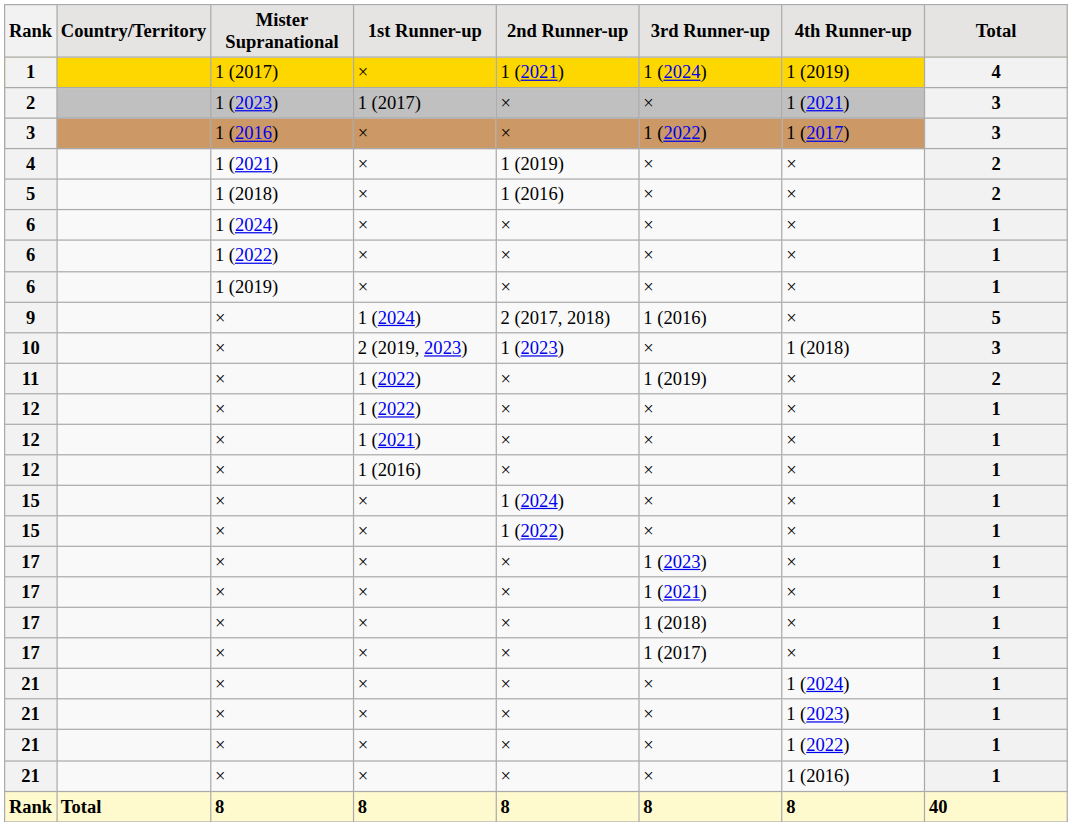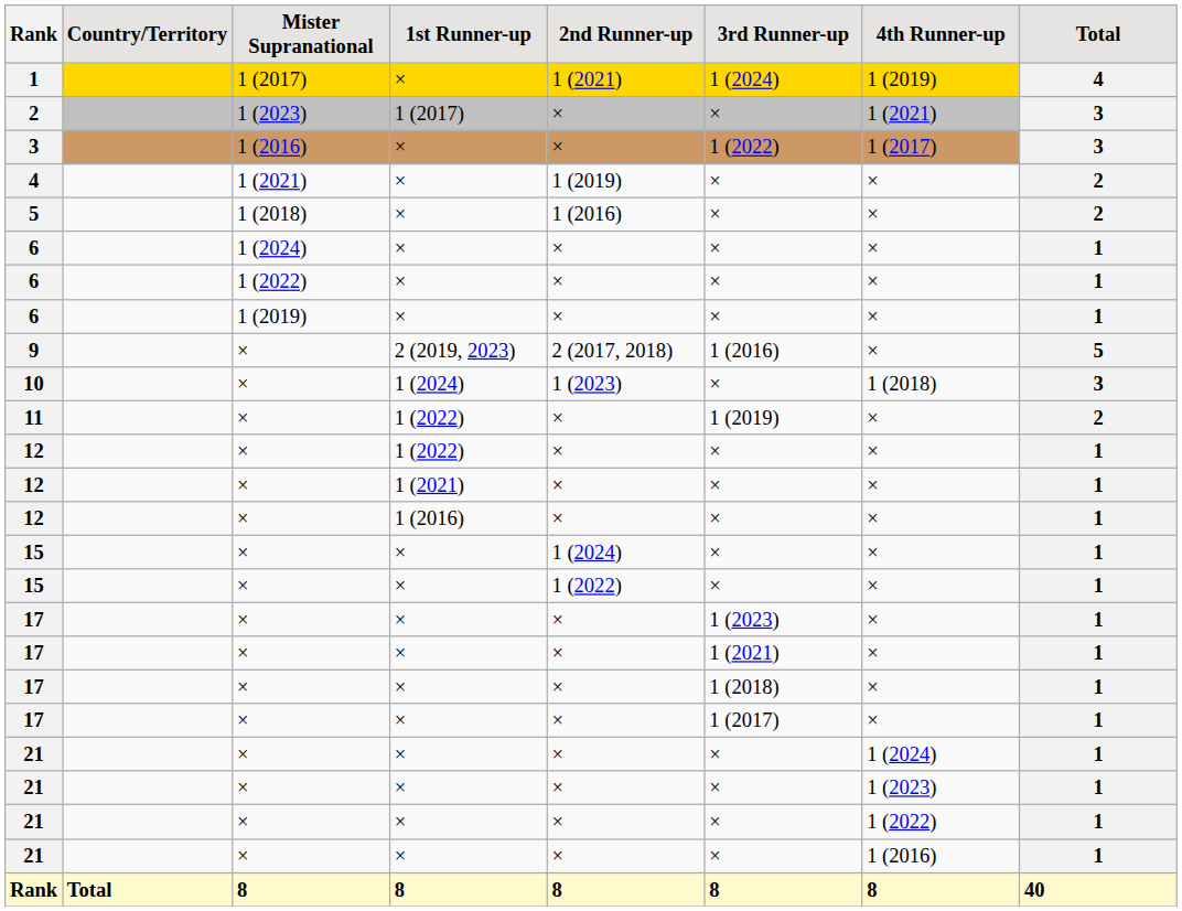9 | 1st Runner-up: 1 (2024) -> 2 (2019, 2023)
10 | 1st Runner-up: 2 (2019, 2023) -> 1 (2024)
